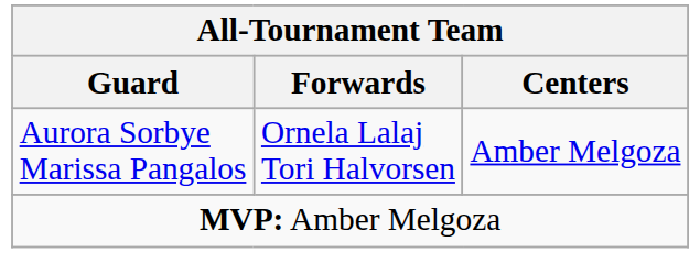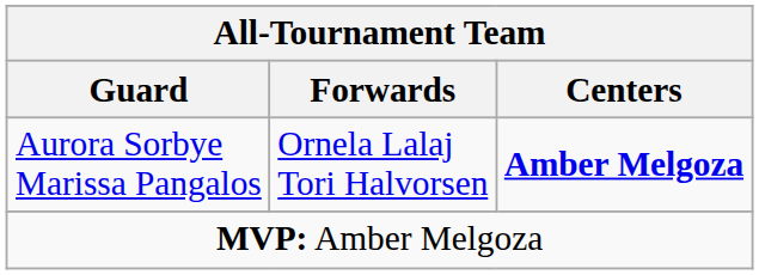Aurora Sorbye Marissa Pangalos | Centers: normal -> bold
